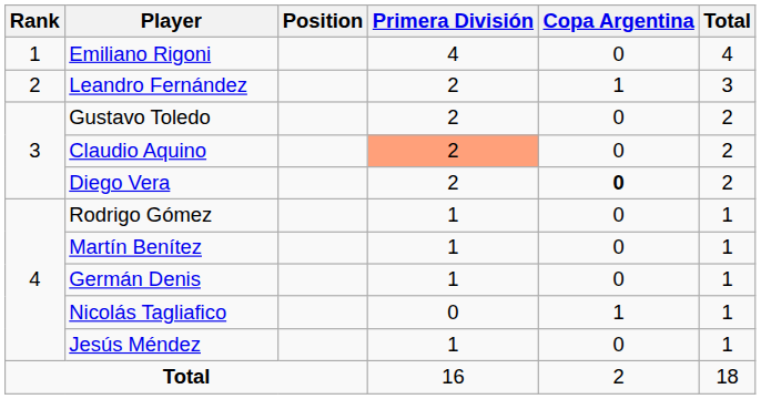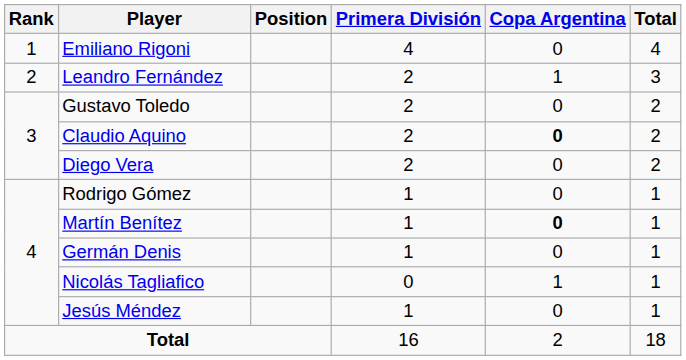Claudio Aquino | Primera División: lightsalmon background -> no background
Claudio Aquino | Copa Argentina: normal -> bold
Diego Vera | Copa Argentina: bold -> normal
Martín Benítez | Copa Argentina: normal -> bold
